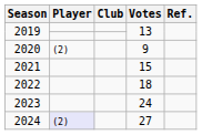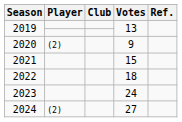2024 | Player: lavender background -> no background
